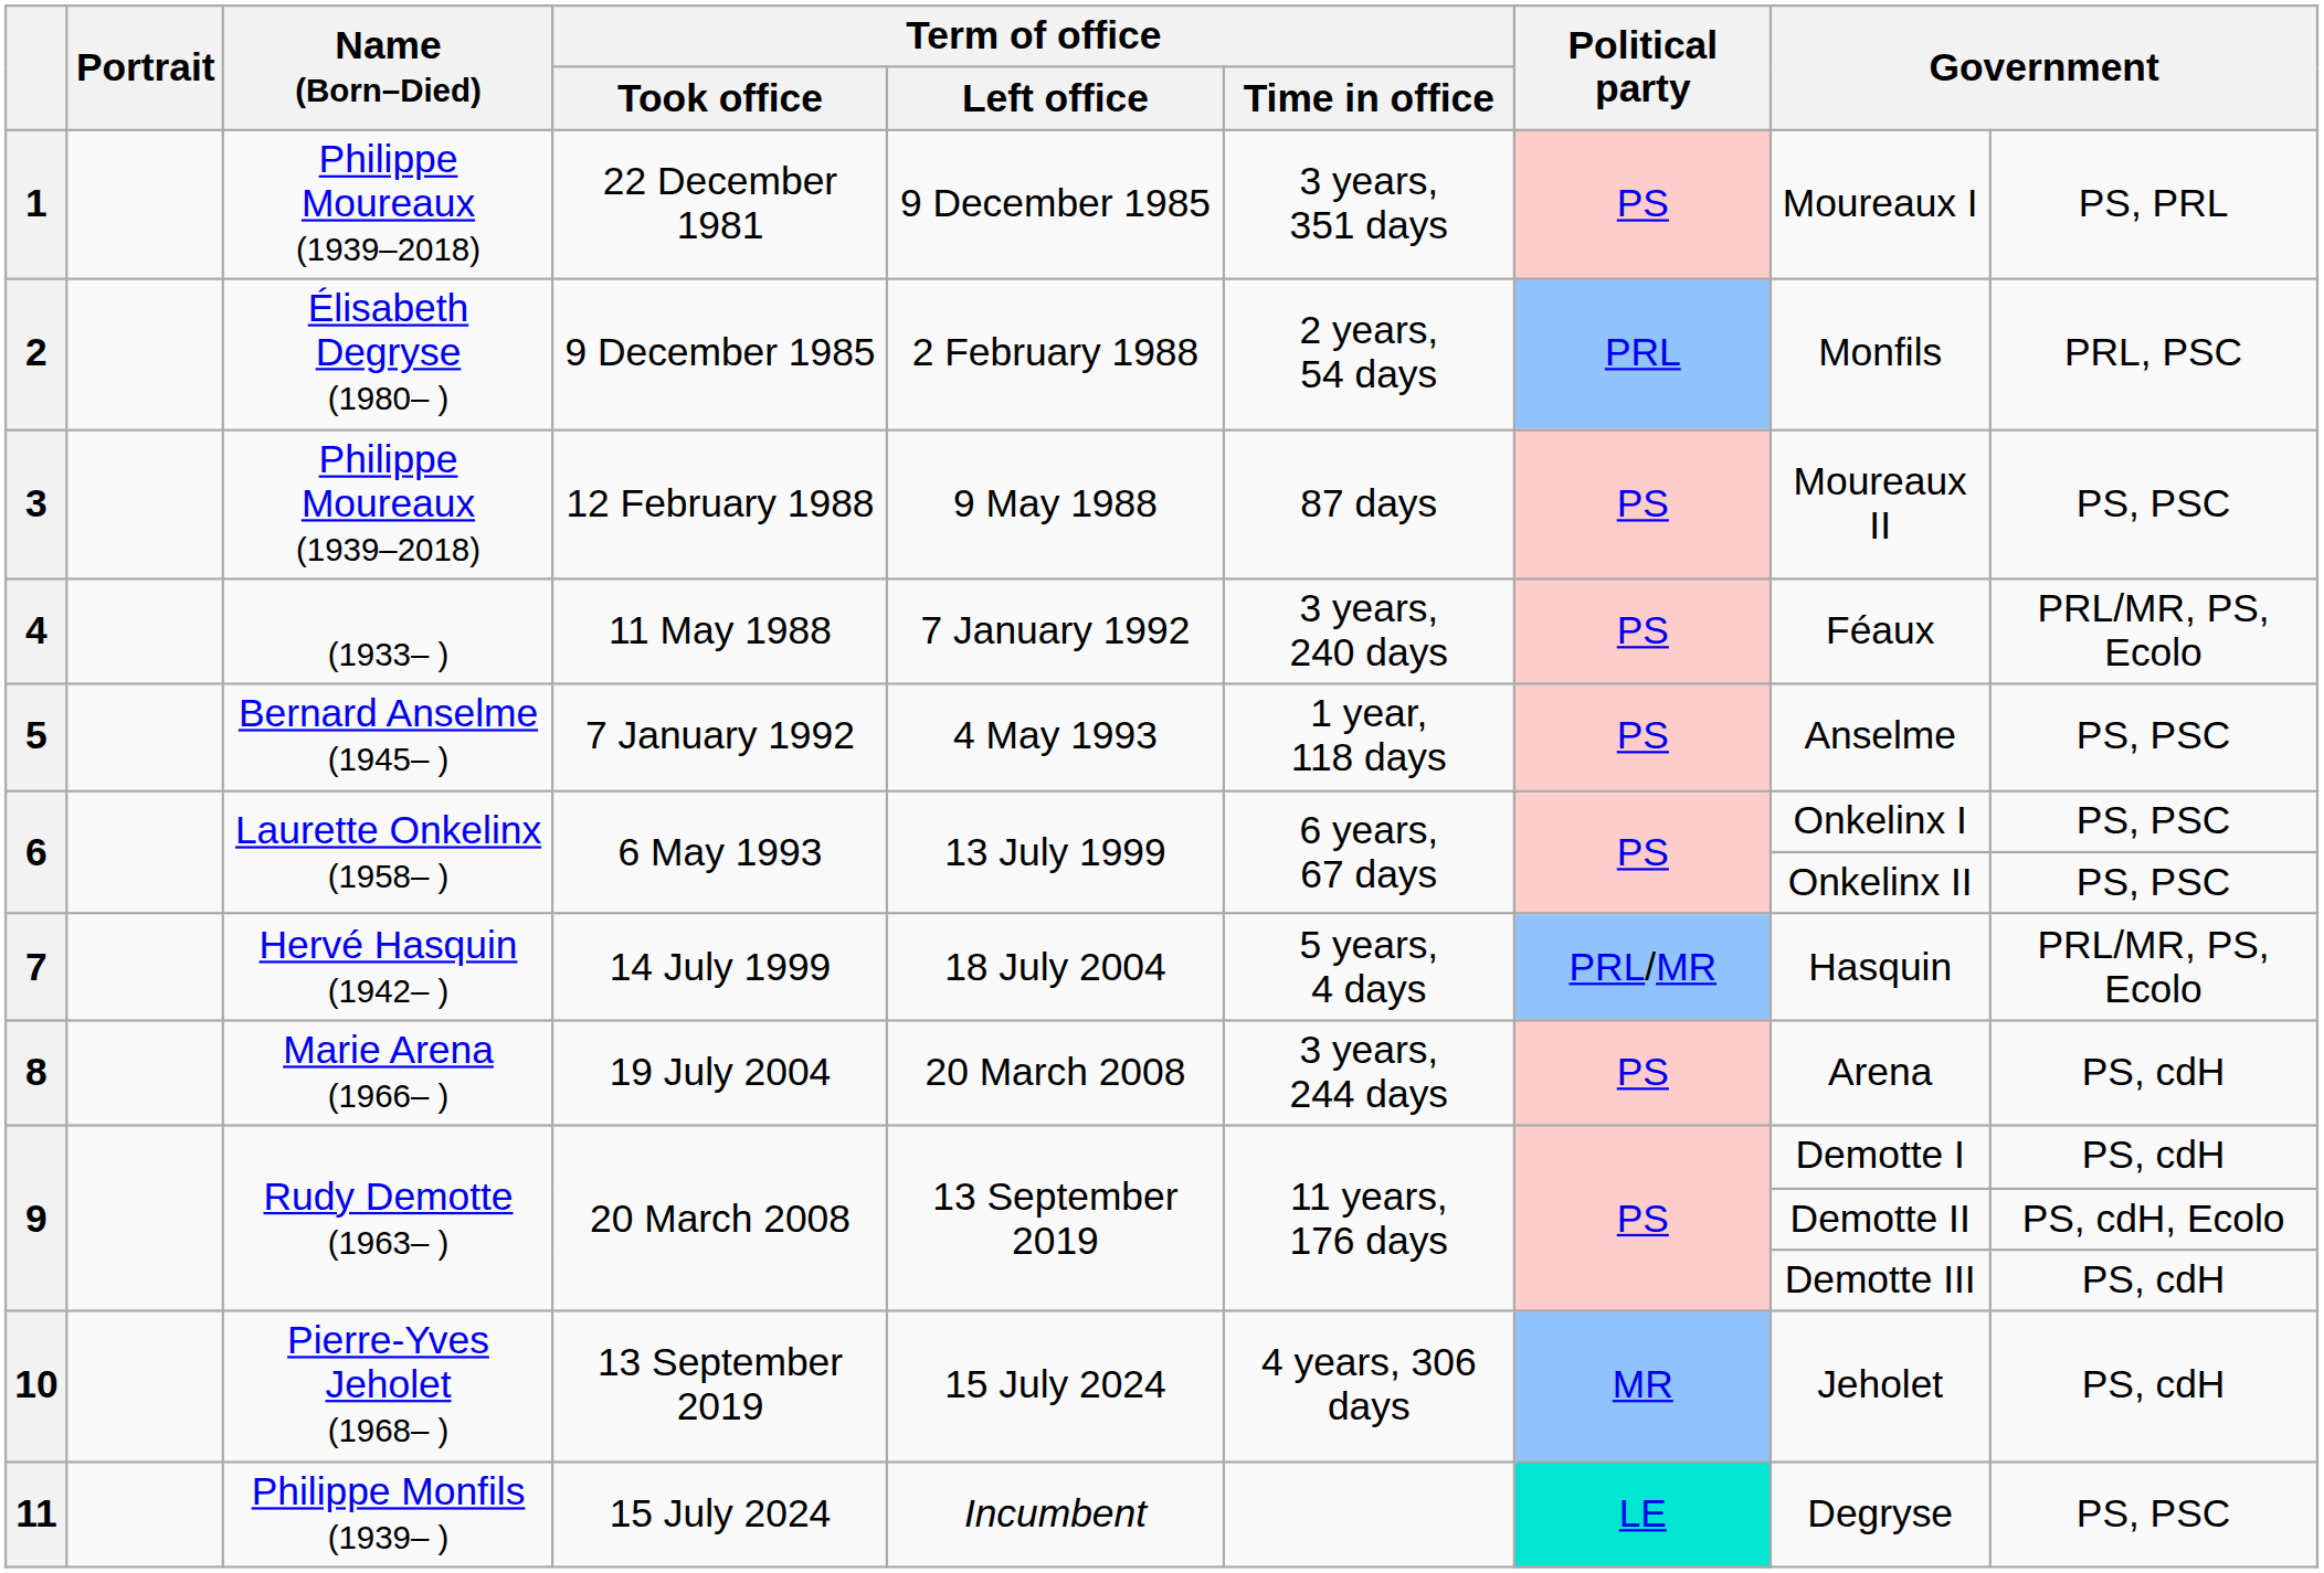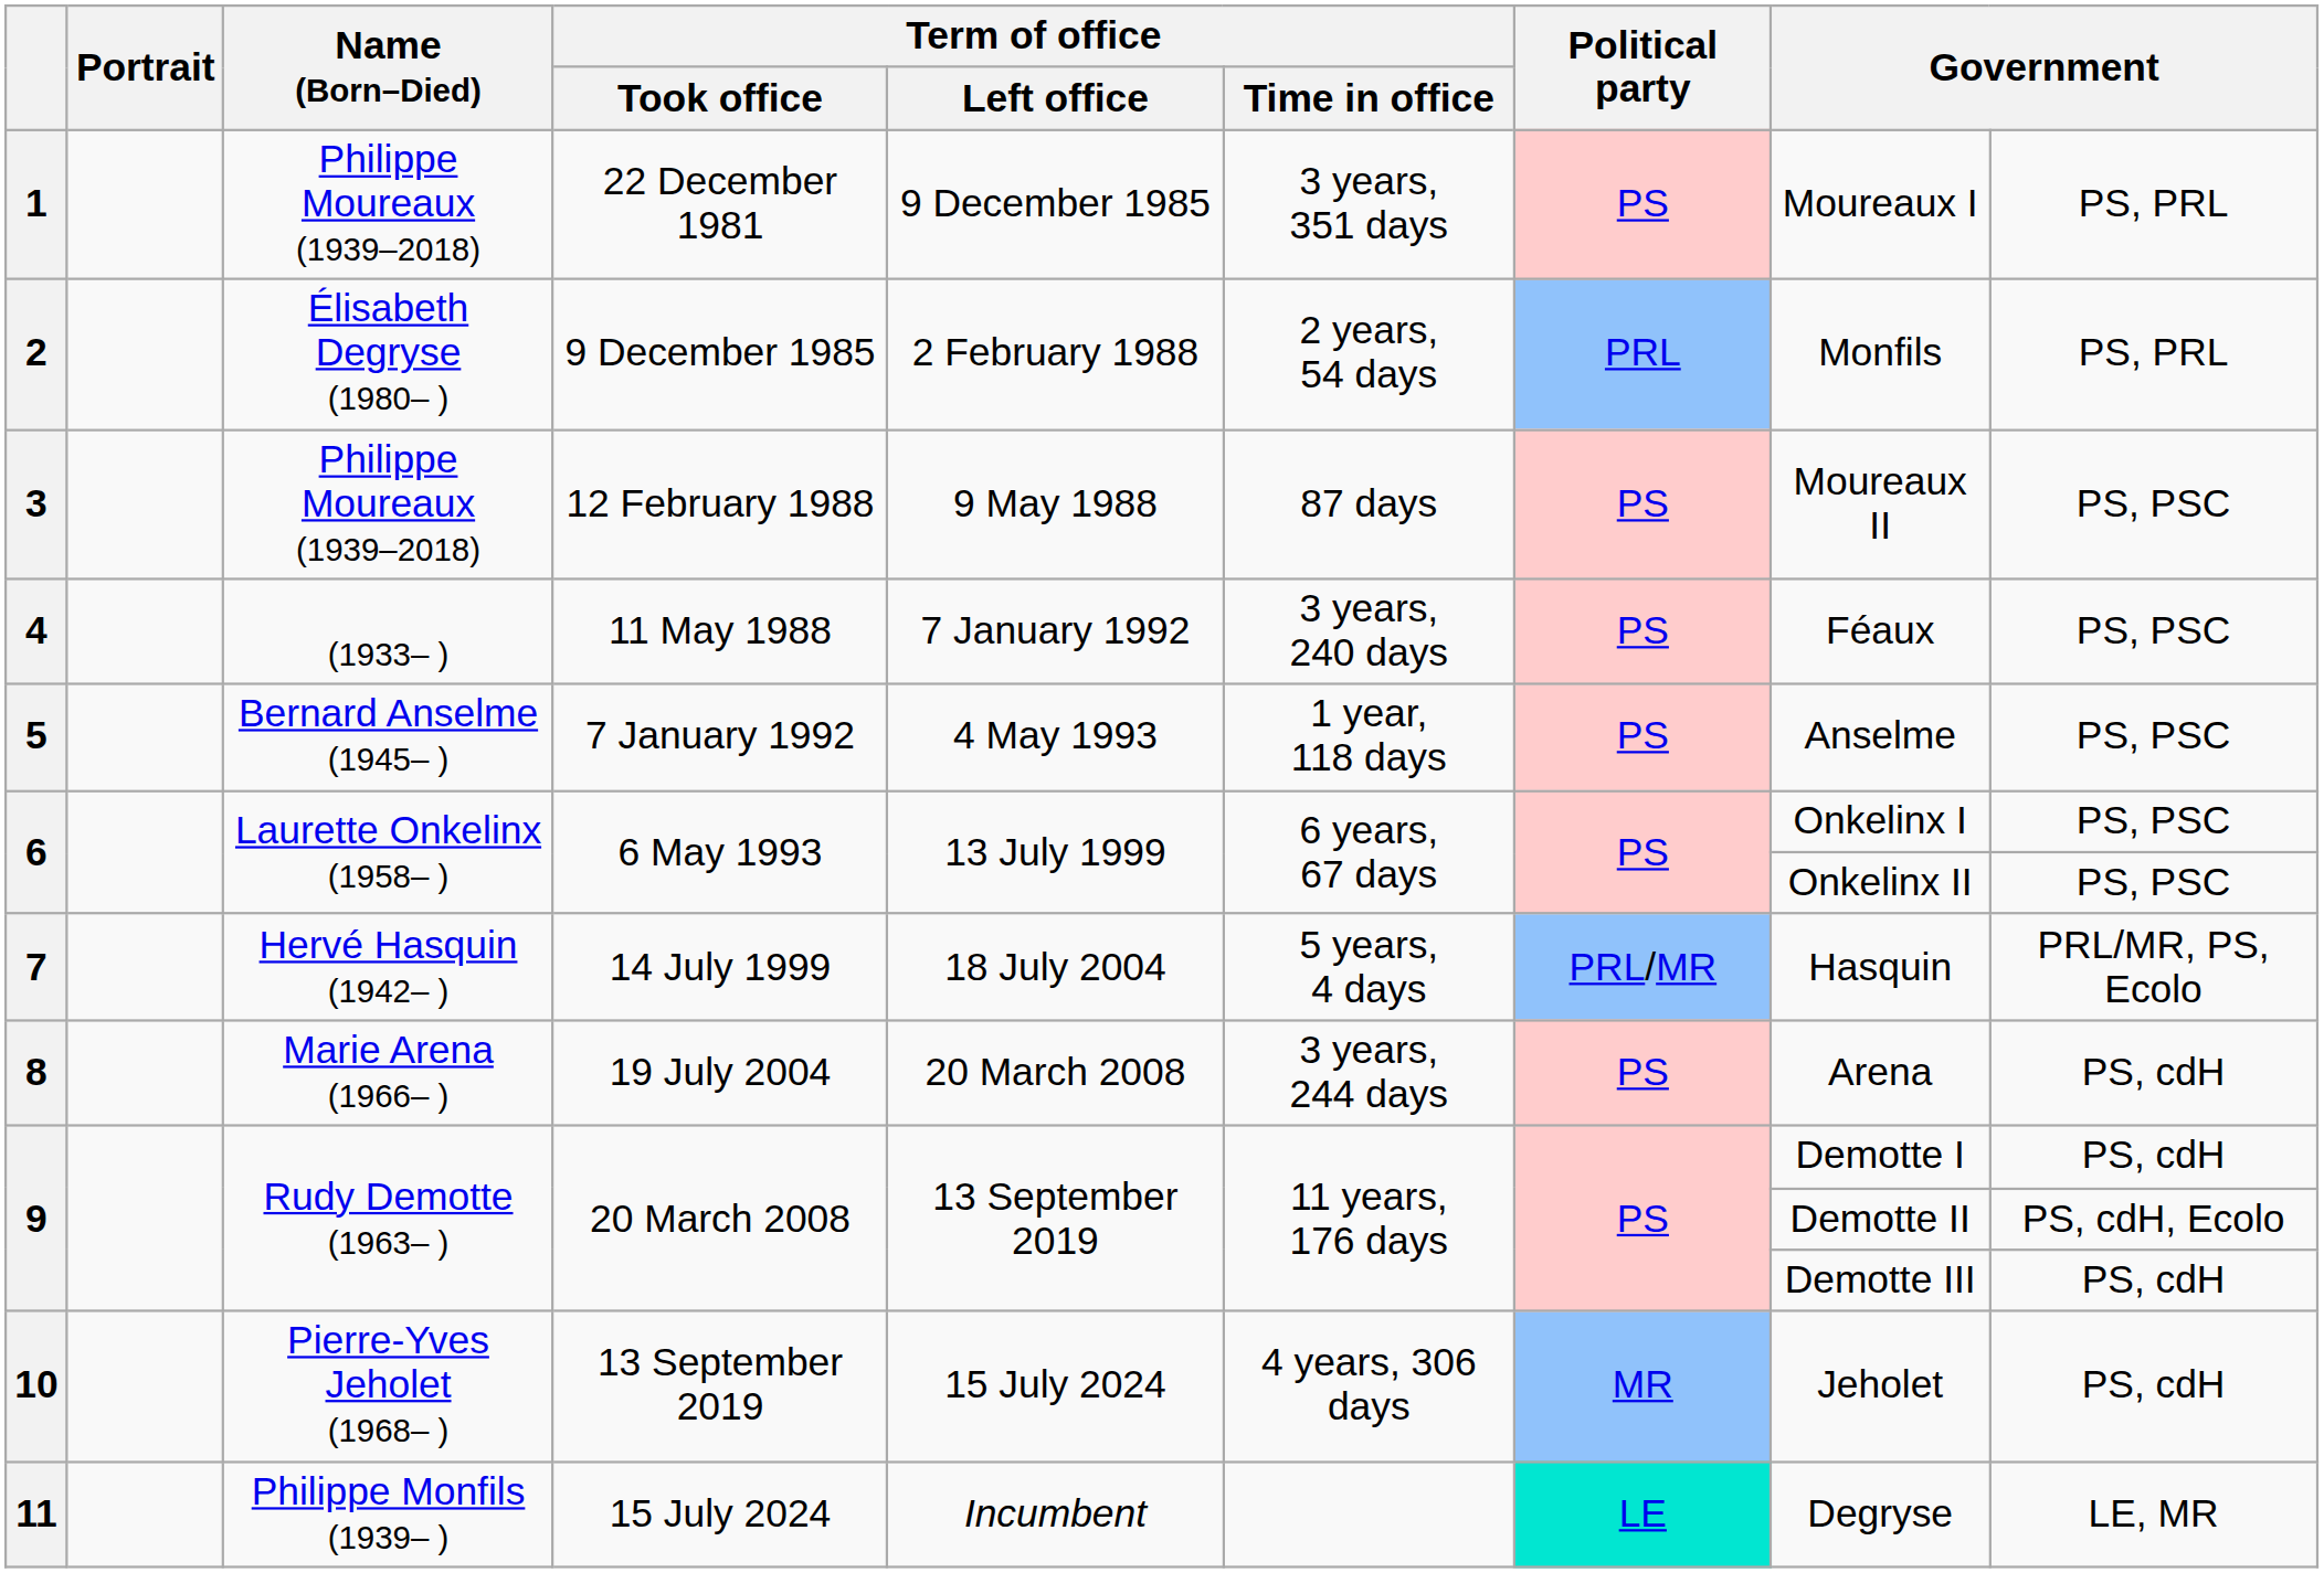2 | column 9: PRL, PSC -> PS, PRL
4 | column 9: PRL/MR, PS, Ecolo -> PS, PSC
11 | column 9: PS, PSC -> LE, MR
